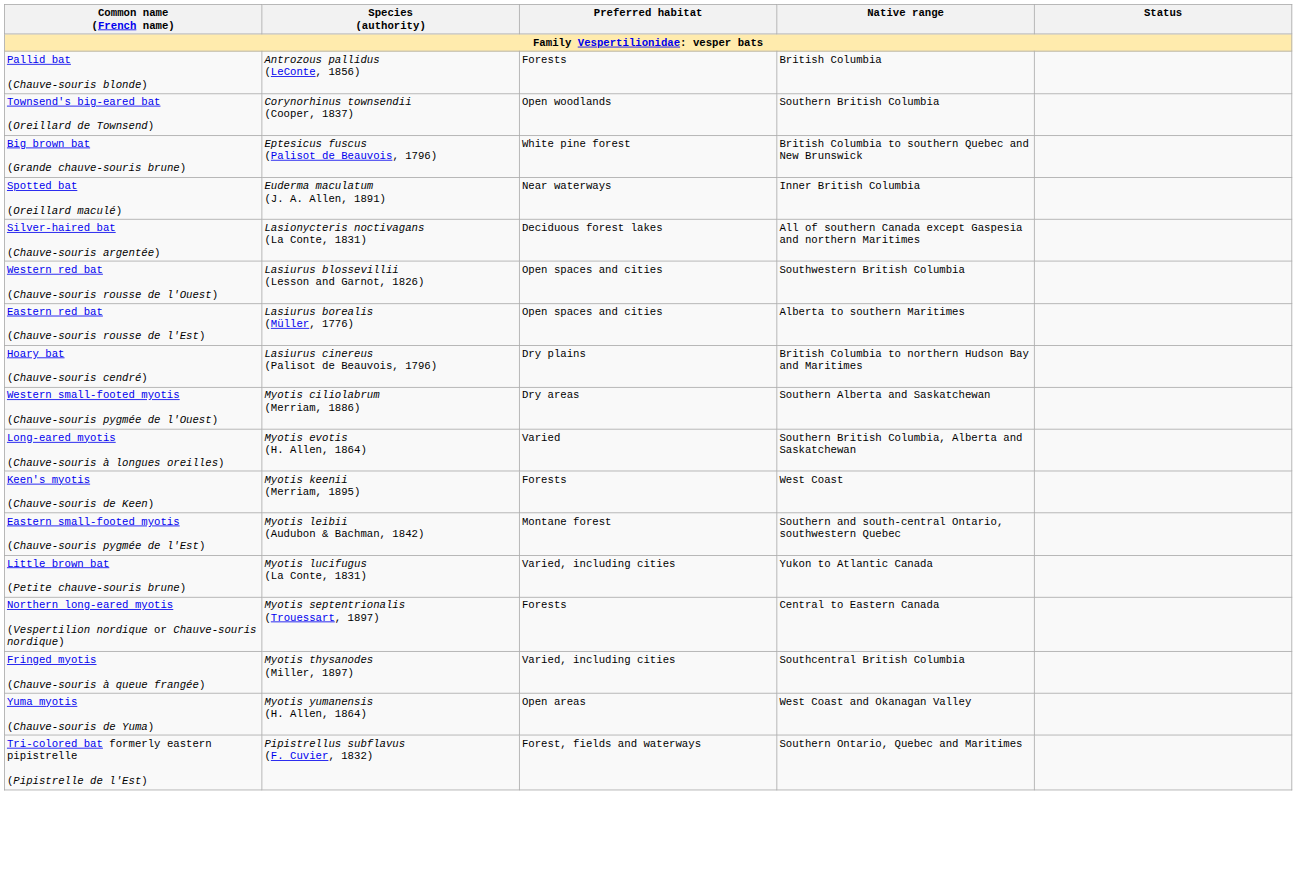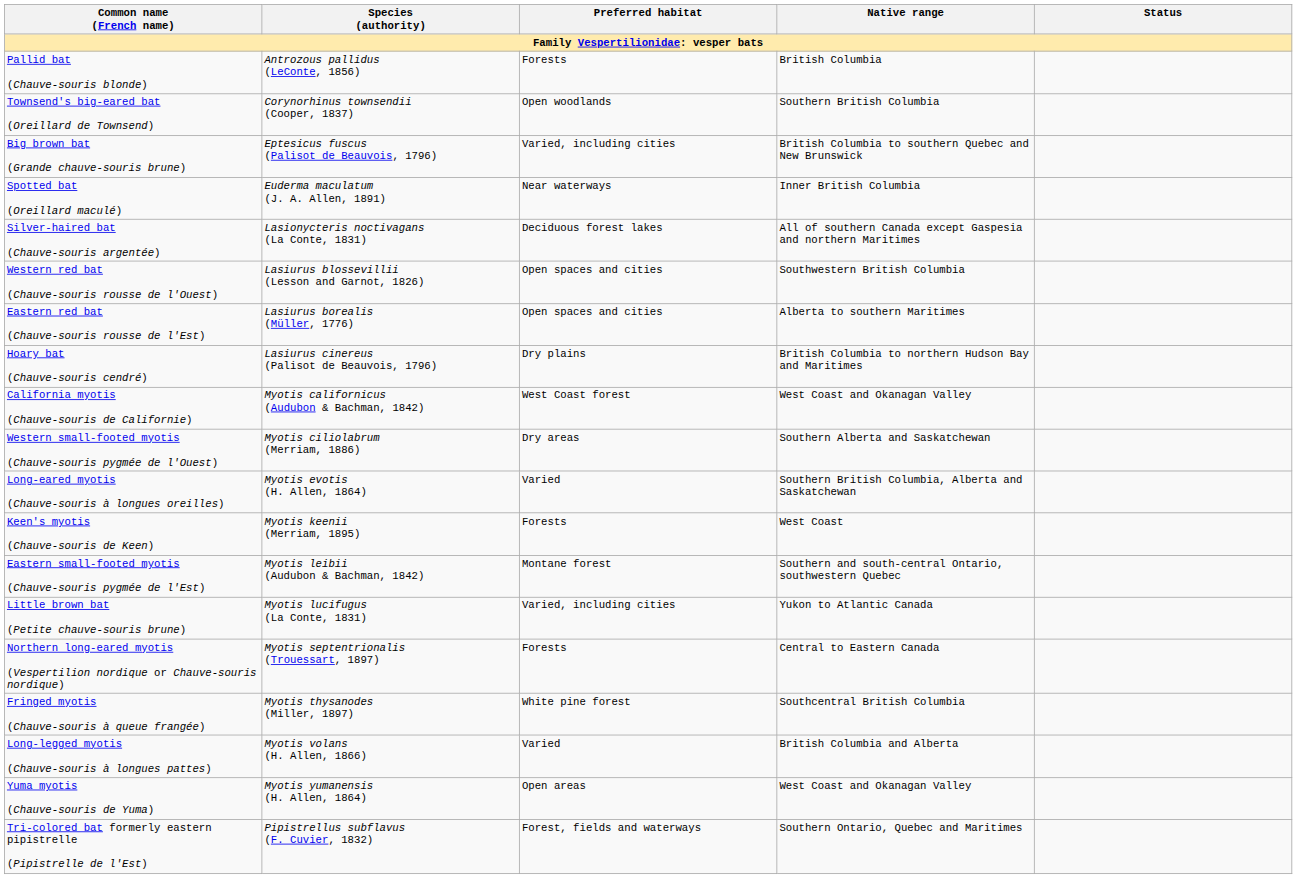Big brown bat (Grande chauve-souris brune) | Preferred habitat: White pine forest -> Varied, including cities
+ row: California myotis (Chauve-souris de Californie) | Myotis californicus (Audubon & Bachman, 1842) | West Coast forest | West Coast and Okanagan Valley
Fringed myotis (Chauve-souris à queue frangée) | Preferred habitat: Varied, including cities -> White pine forest
+ row: Long-legged myotis (Chauve-souris à longues pattes) | Myotis volans (H. Allen, 1866) | Varied | British Columbia and Alberta
